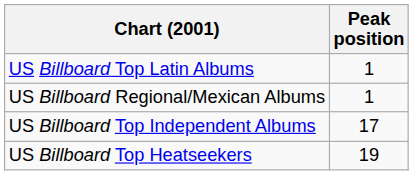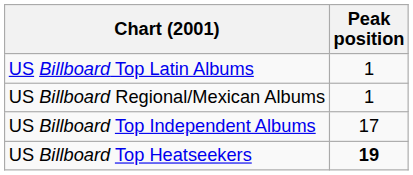US Billboard Top Heatseekers | Peak position: normal -> bold
